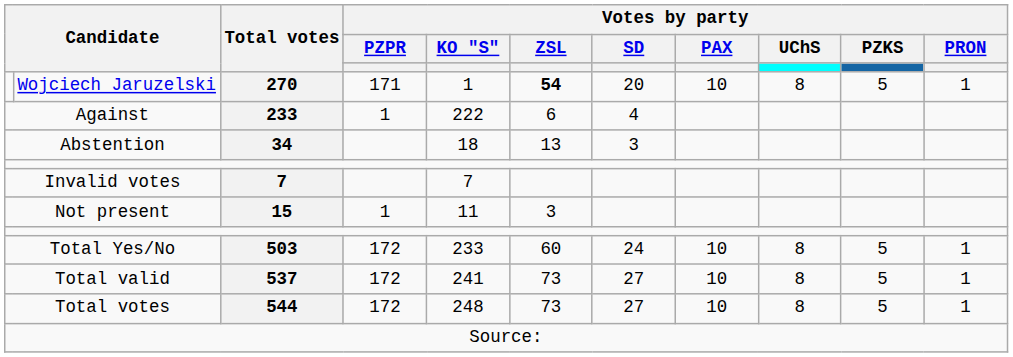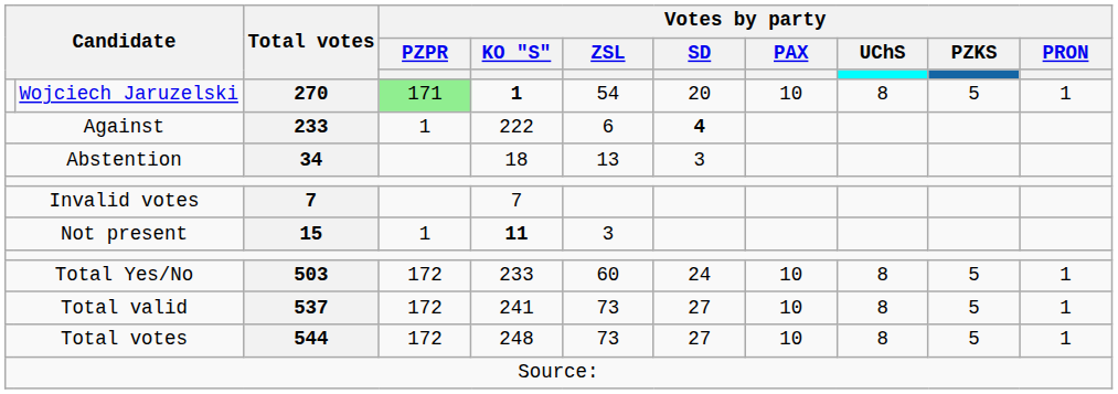Wojciech Jaruzelski | Votes by party / PZPR: no background -> lightgreen background
Wojciech Jaruzelski | Votes by party / KO "S": normal -> bold
Wojciech Jaruzelski | Votes by party / ZSL: bold -> normal
Against | Votes by party / SD: normal -> bold
Not present | Votes by party / KO "S": normal -> bold
